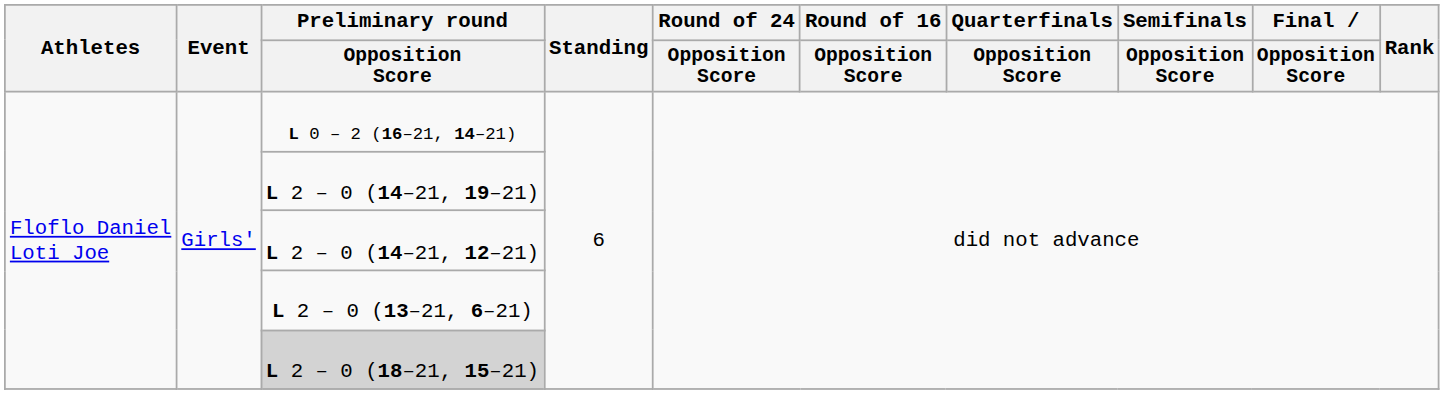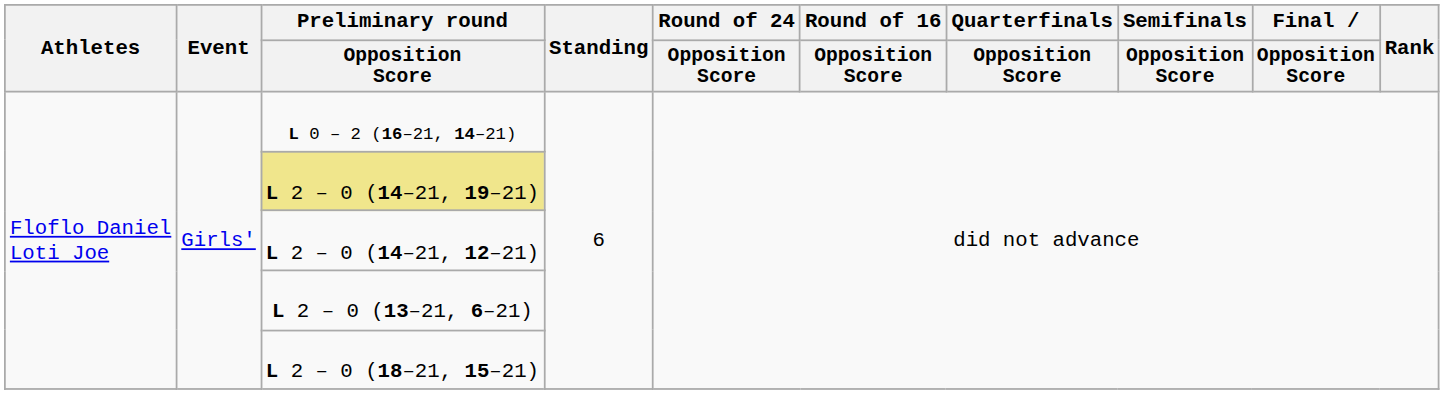L 2 – 0 (14–21, 19–21) | Preliminary round / Opposition Score: no background -> khaki background
L 2 – 0 (18–21, 15–21) | Preliminary round / Opposition Score: lightgrey background -> no background
